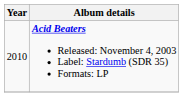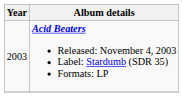row 2 | Year: 2010 -> 2003
